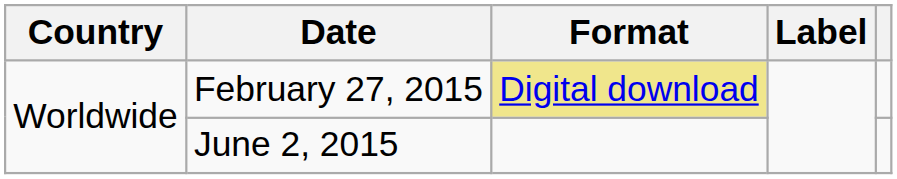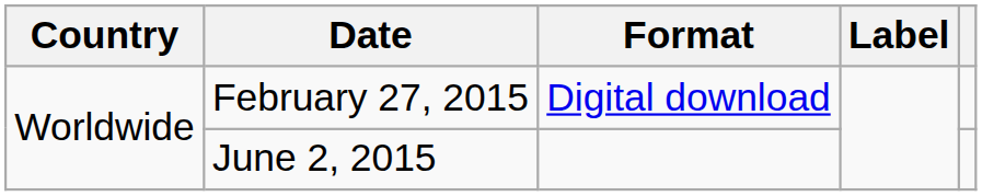February 27, 2015 | Format: khaki background -> no background
